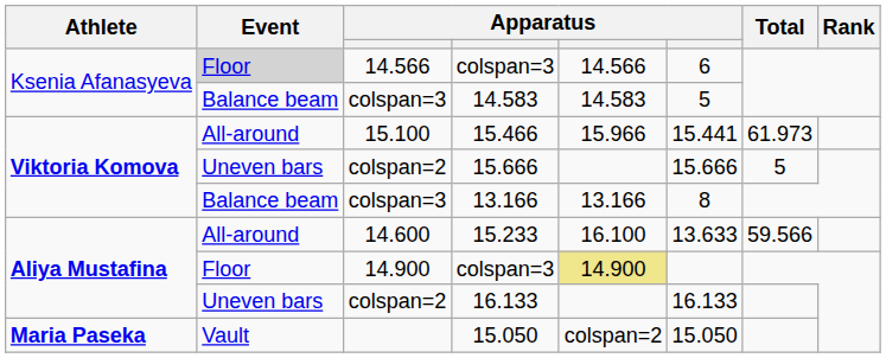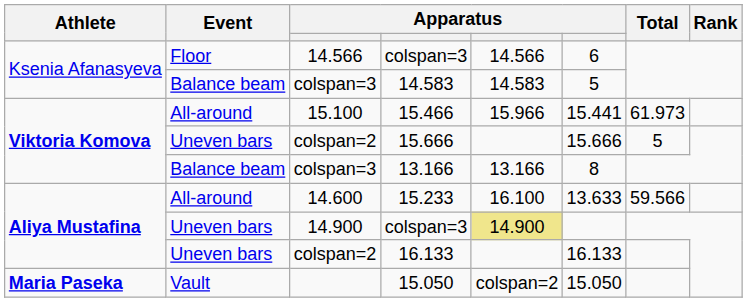14.566 / colspan=3 | Event: lightgrey background -> no background
14.900 / colspan=3 | Event: Floor -> Uneven bars
